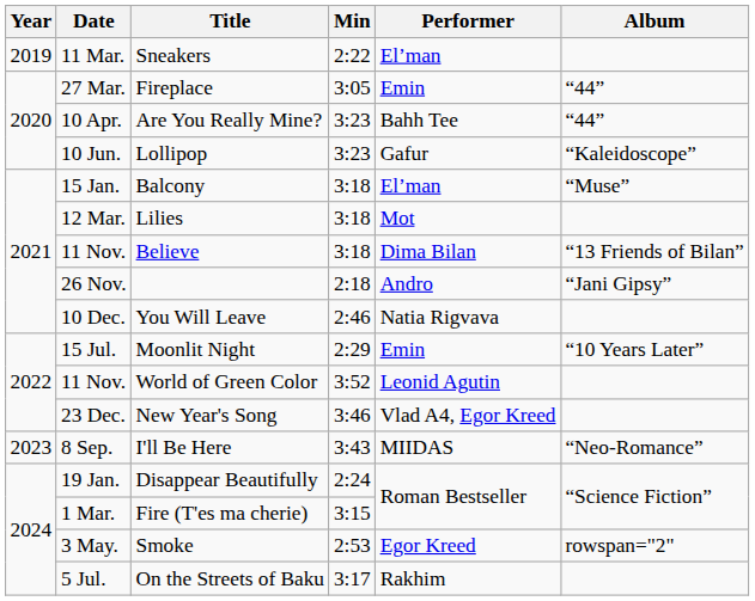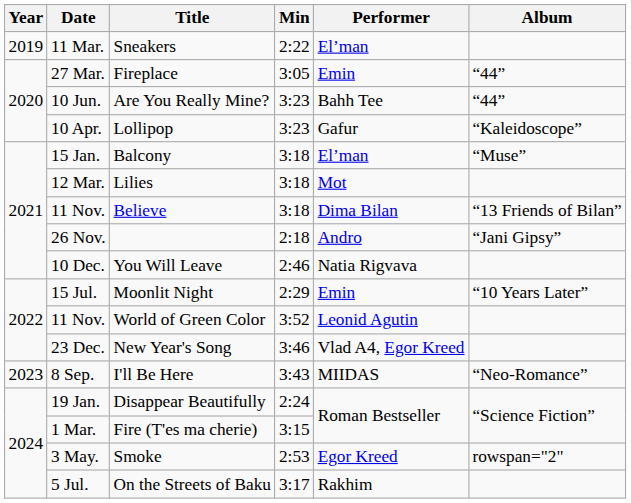Are You Really Mine? | Date: 10 Apr. -> 10 Jun.
Lollipop | Date: 10 Jun. -> 10 Apr.
